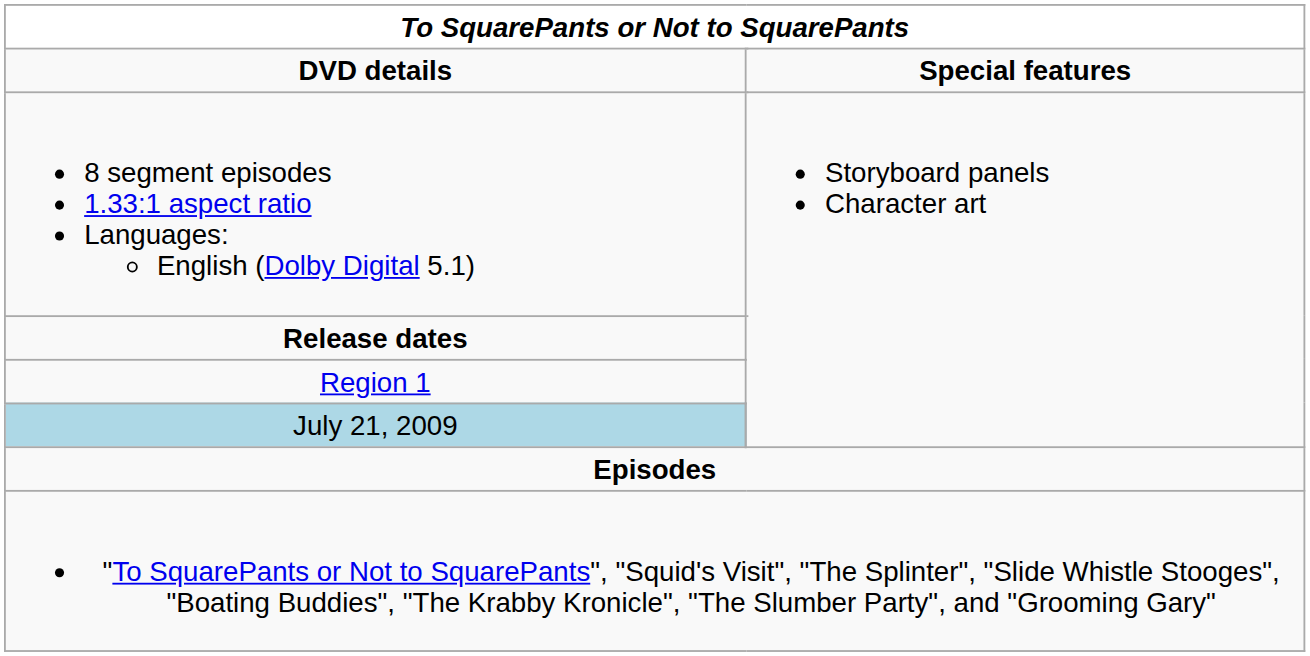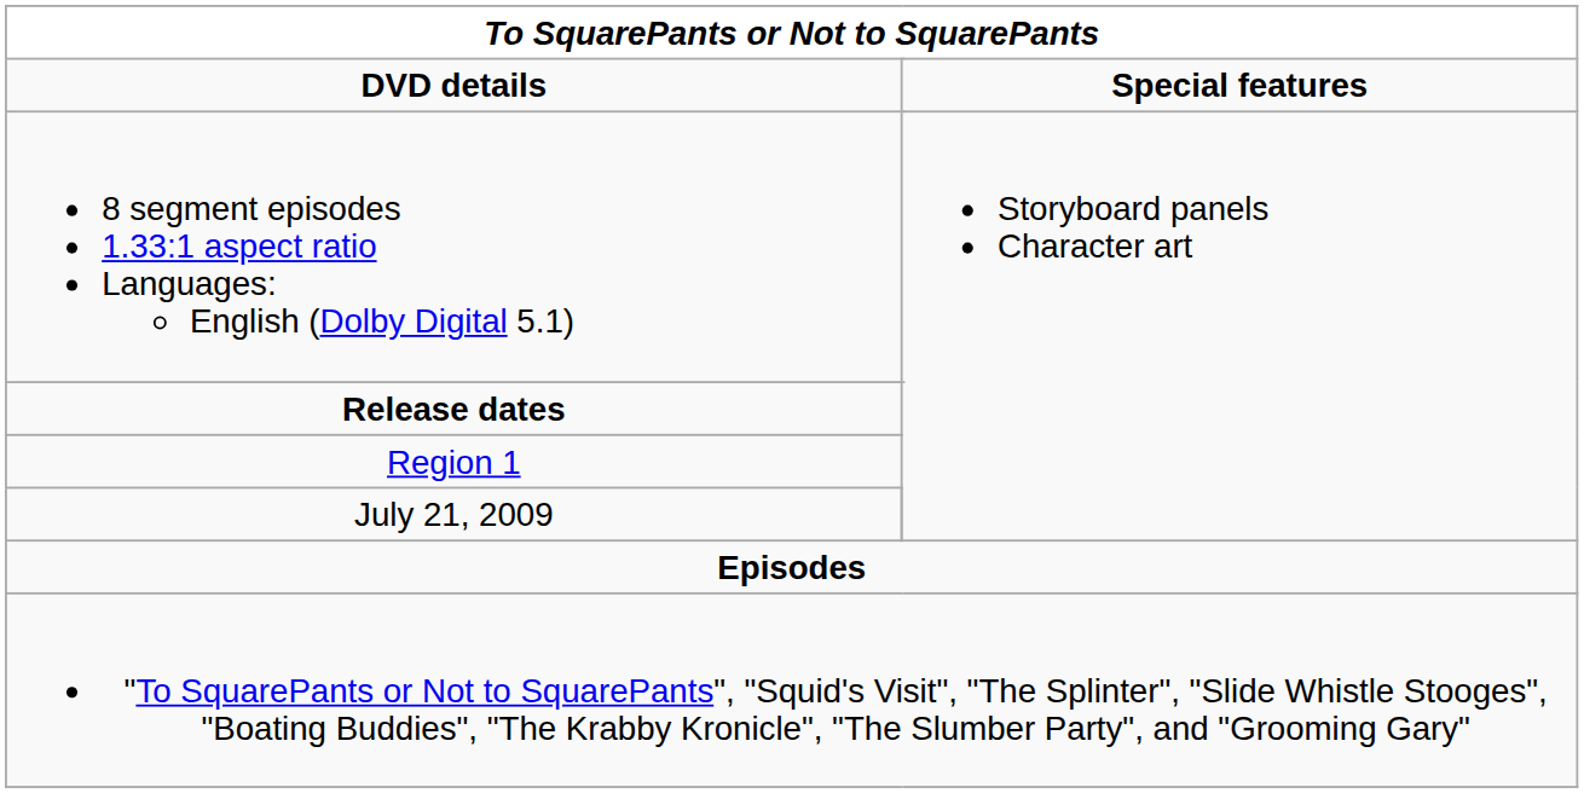July 21, 2009 | column 1: lightblue background -> no background
